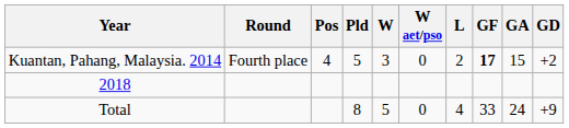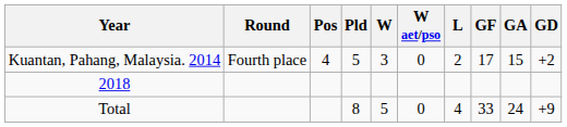Kuantan, Pahang, Malaysia. 2014 | GF: bold -> normal
